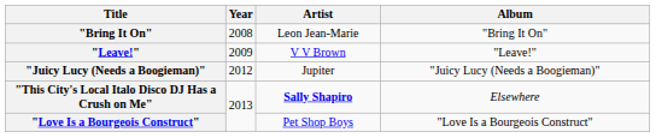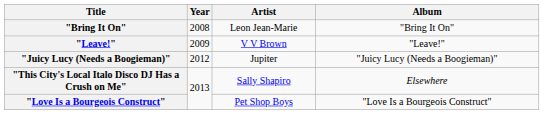"This City's Local Italo Disco DJ Has a Crush on Me" | Artist: bold -> normal
